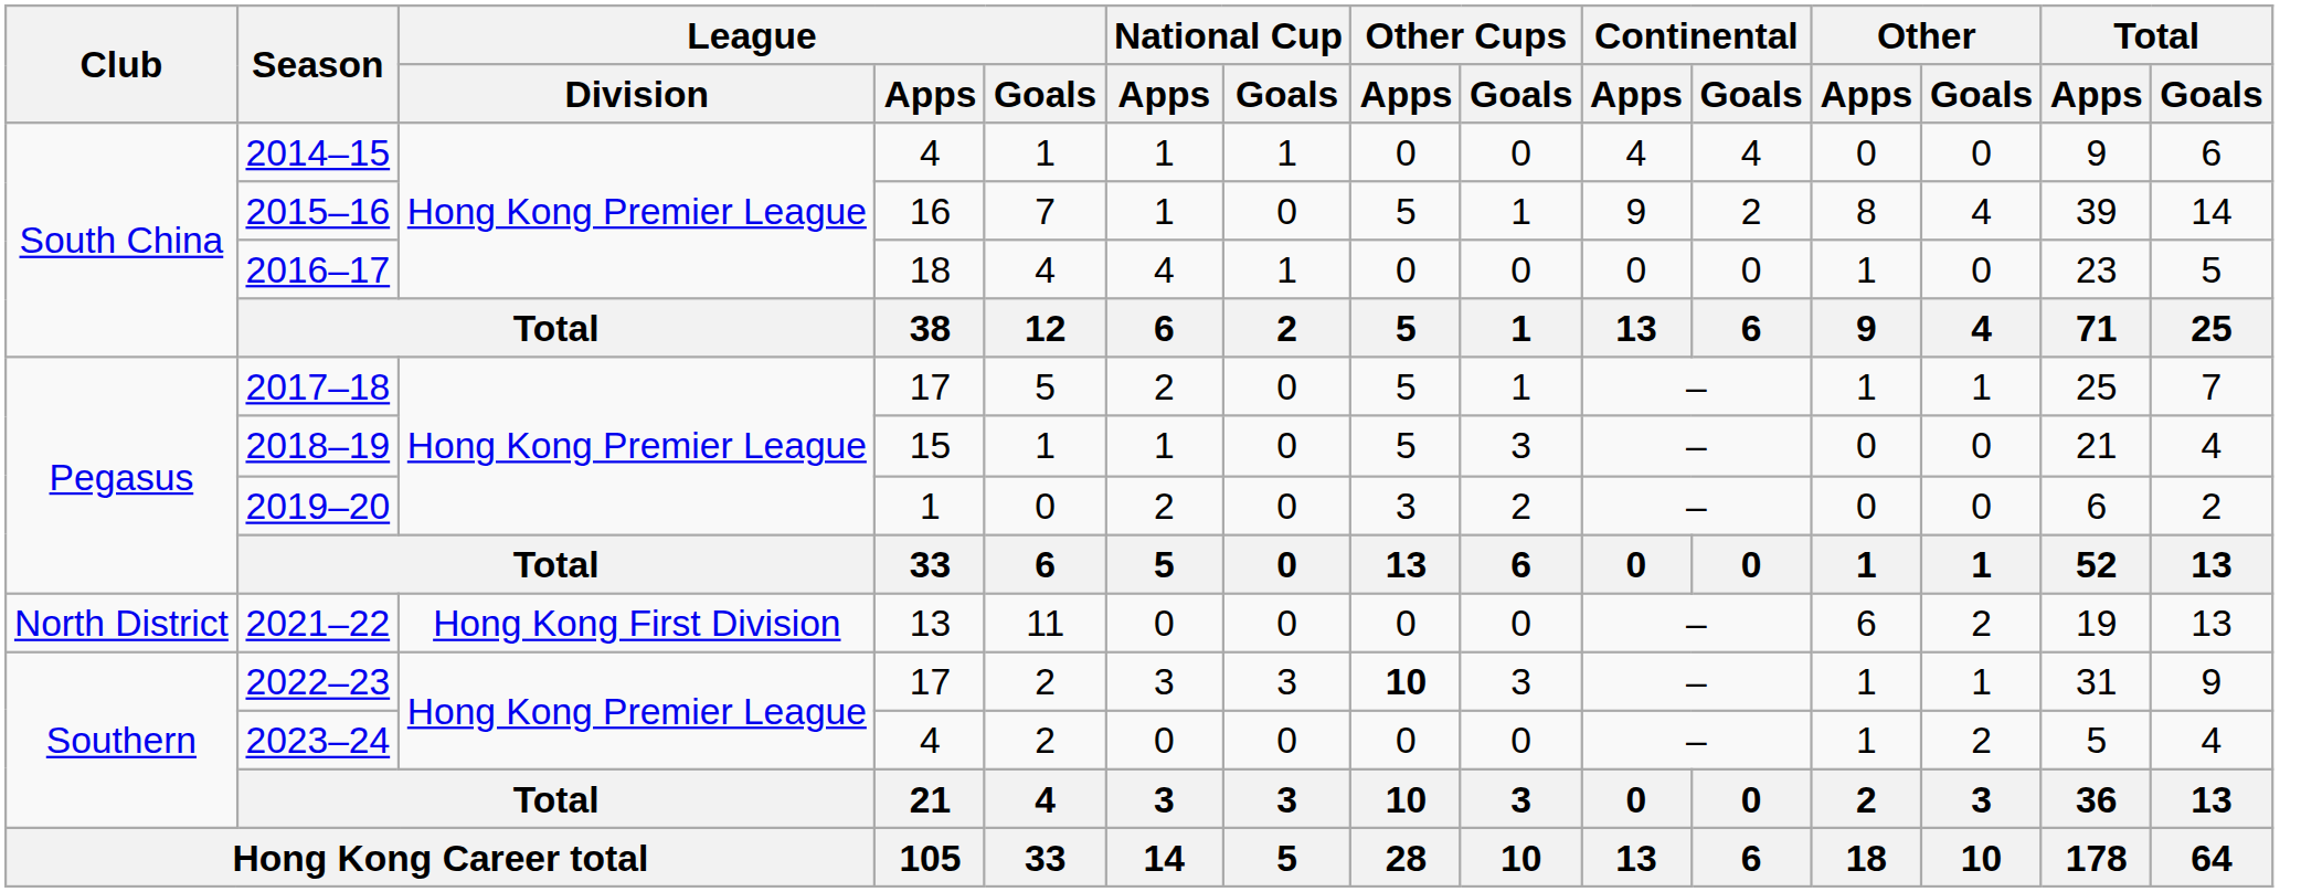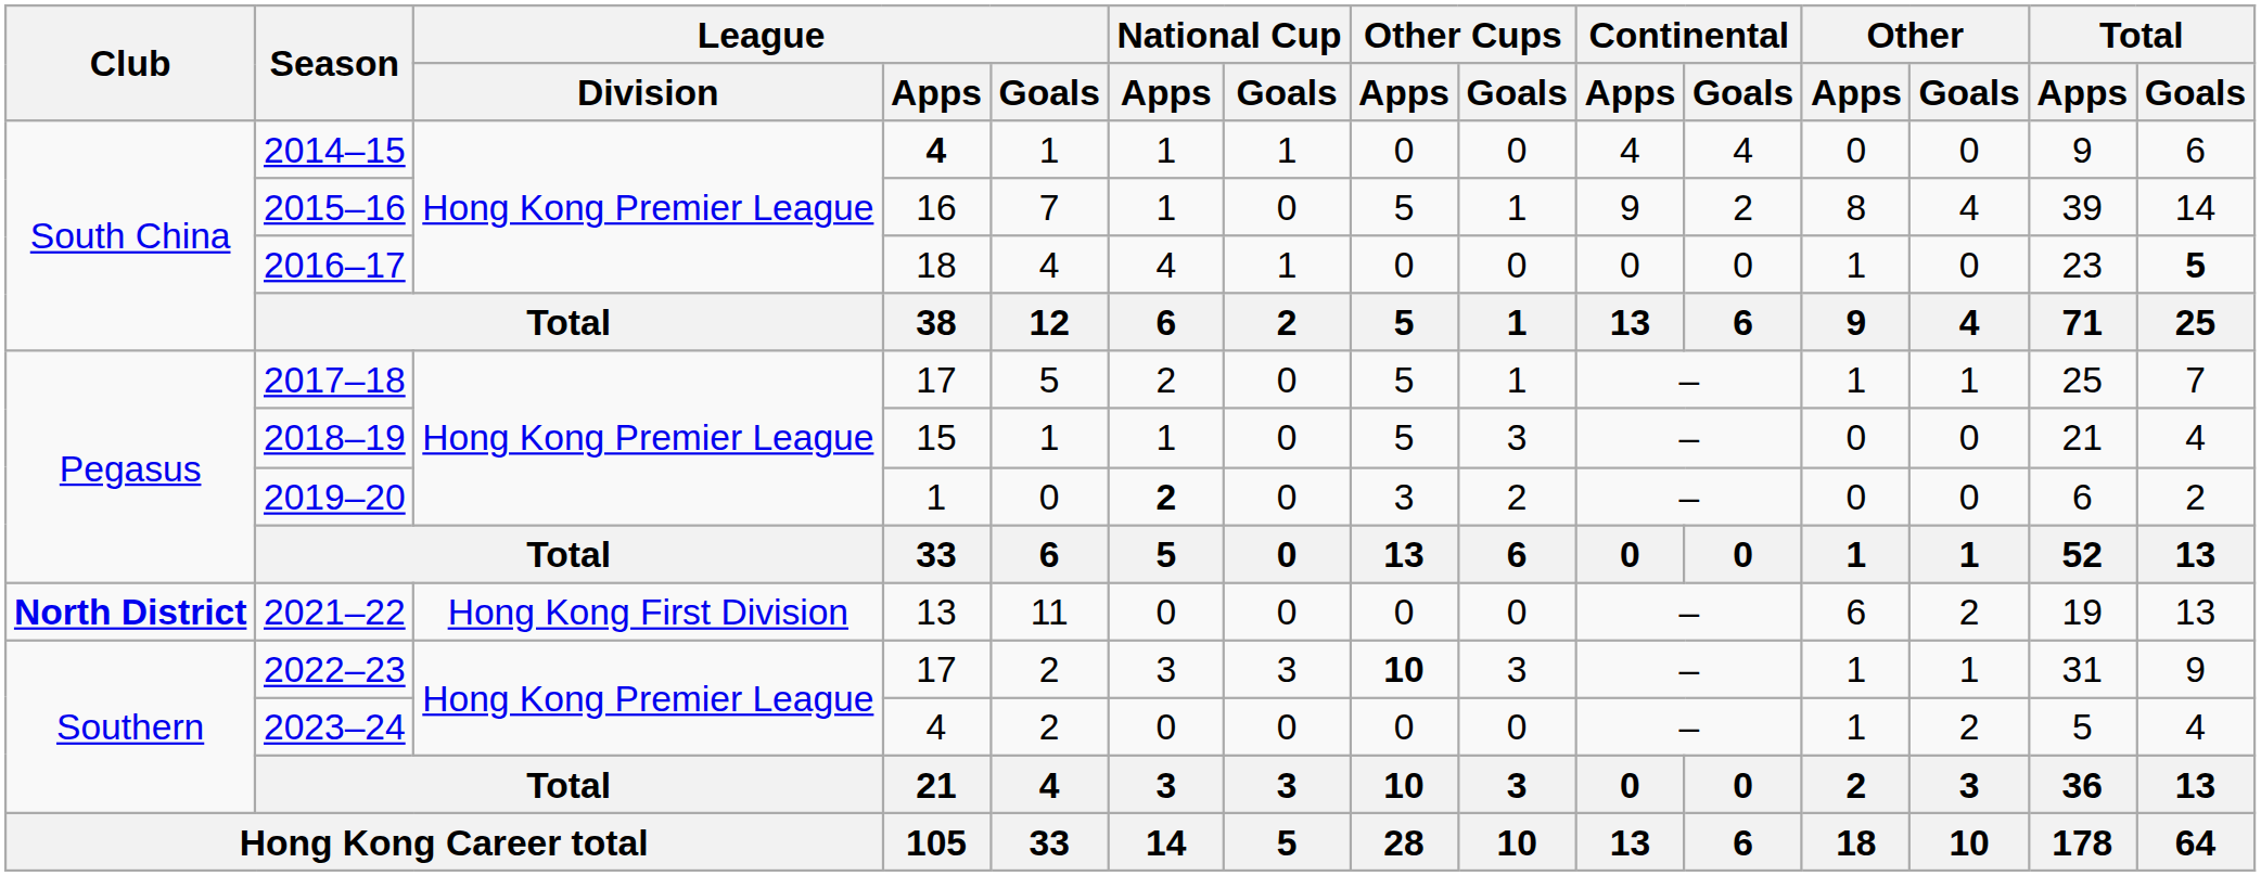2014–15 | League / Apps: normal -> bold
2016–17 | Total / Goals: normal -> bold
2019–20 | National Cup / Apps: normal -> bold
2021–22 | Club: normal -> bold
